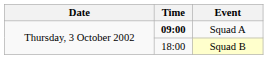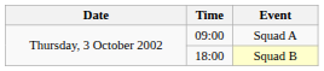Squad A | Time: bold -> normal
